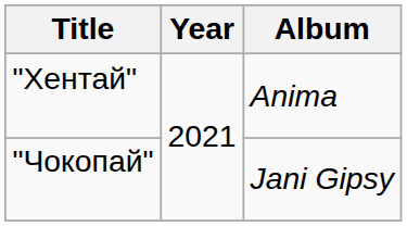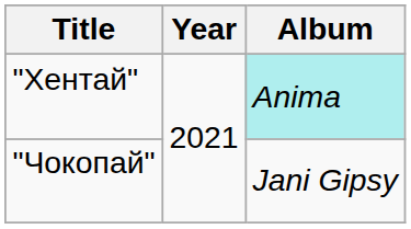"Хентай" | Album: no background -> paleturquoise background
